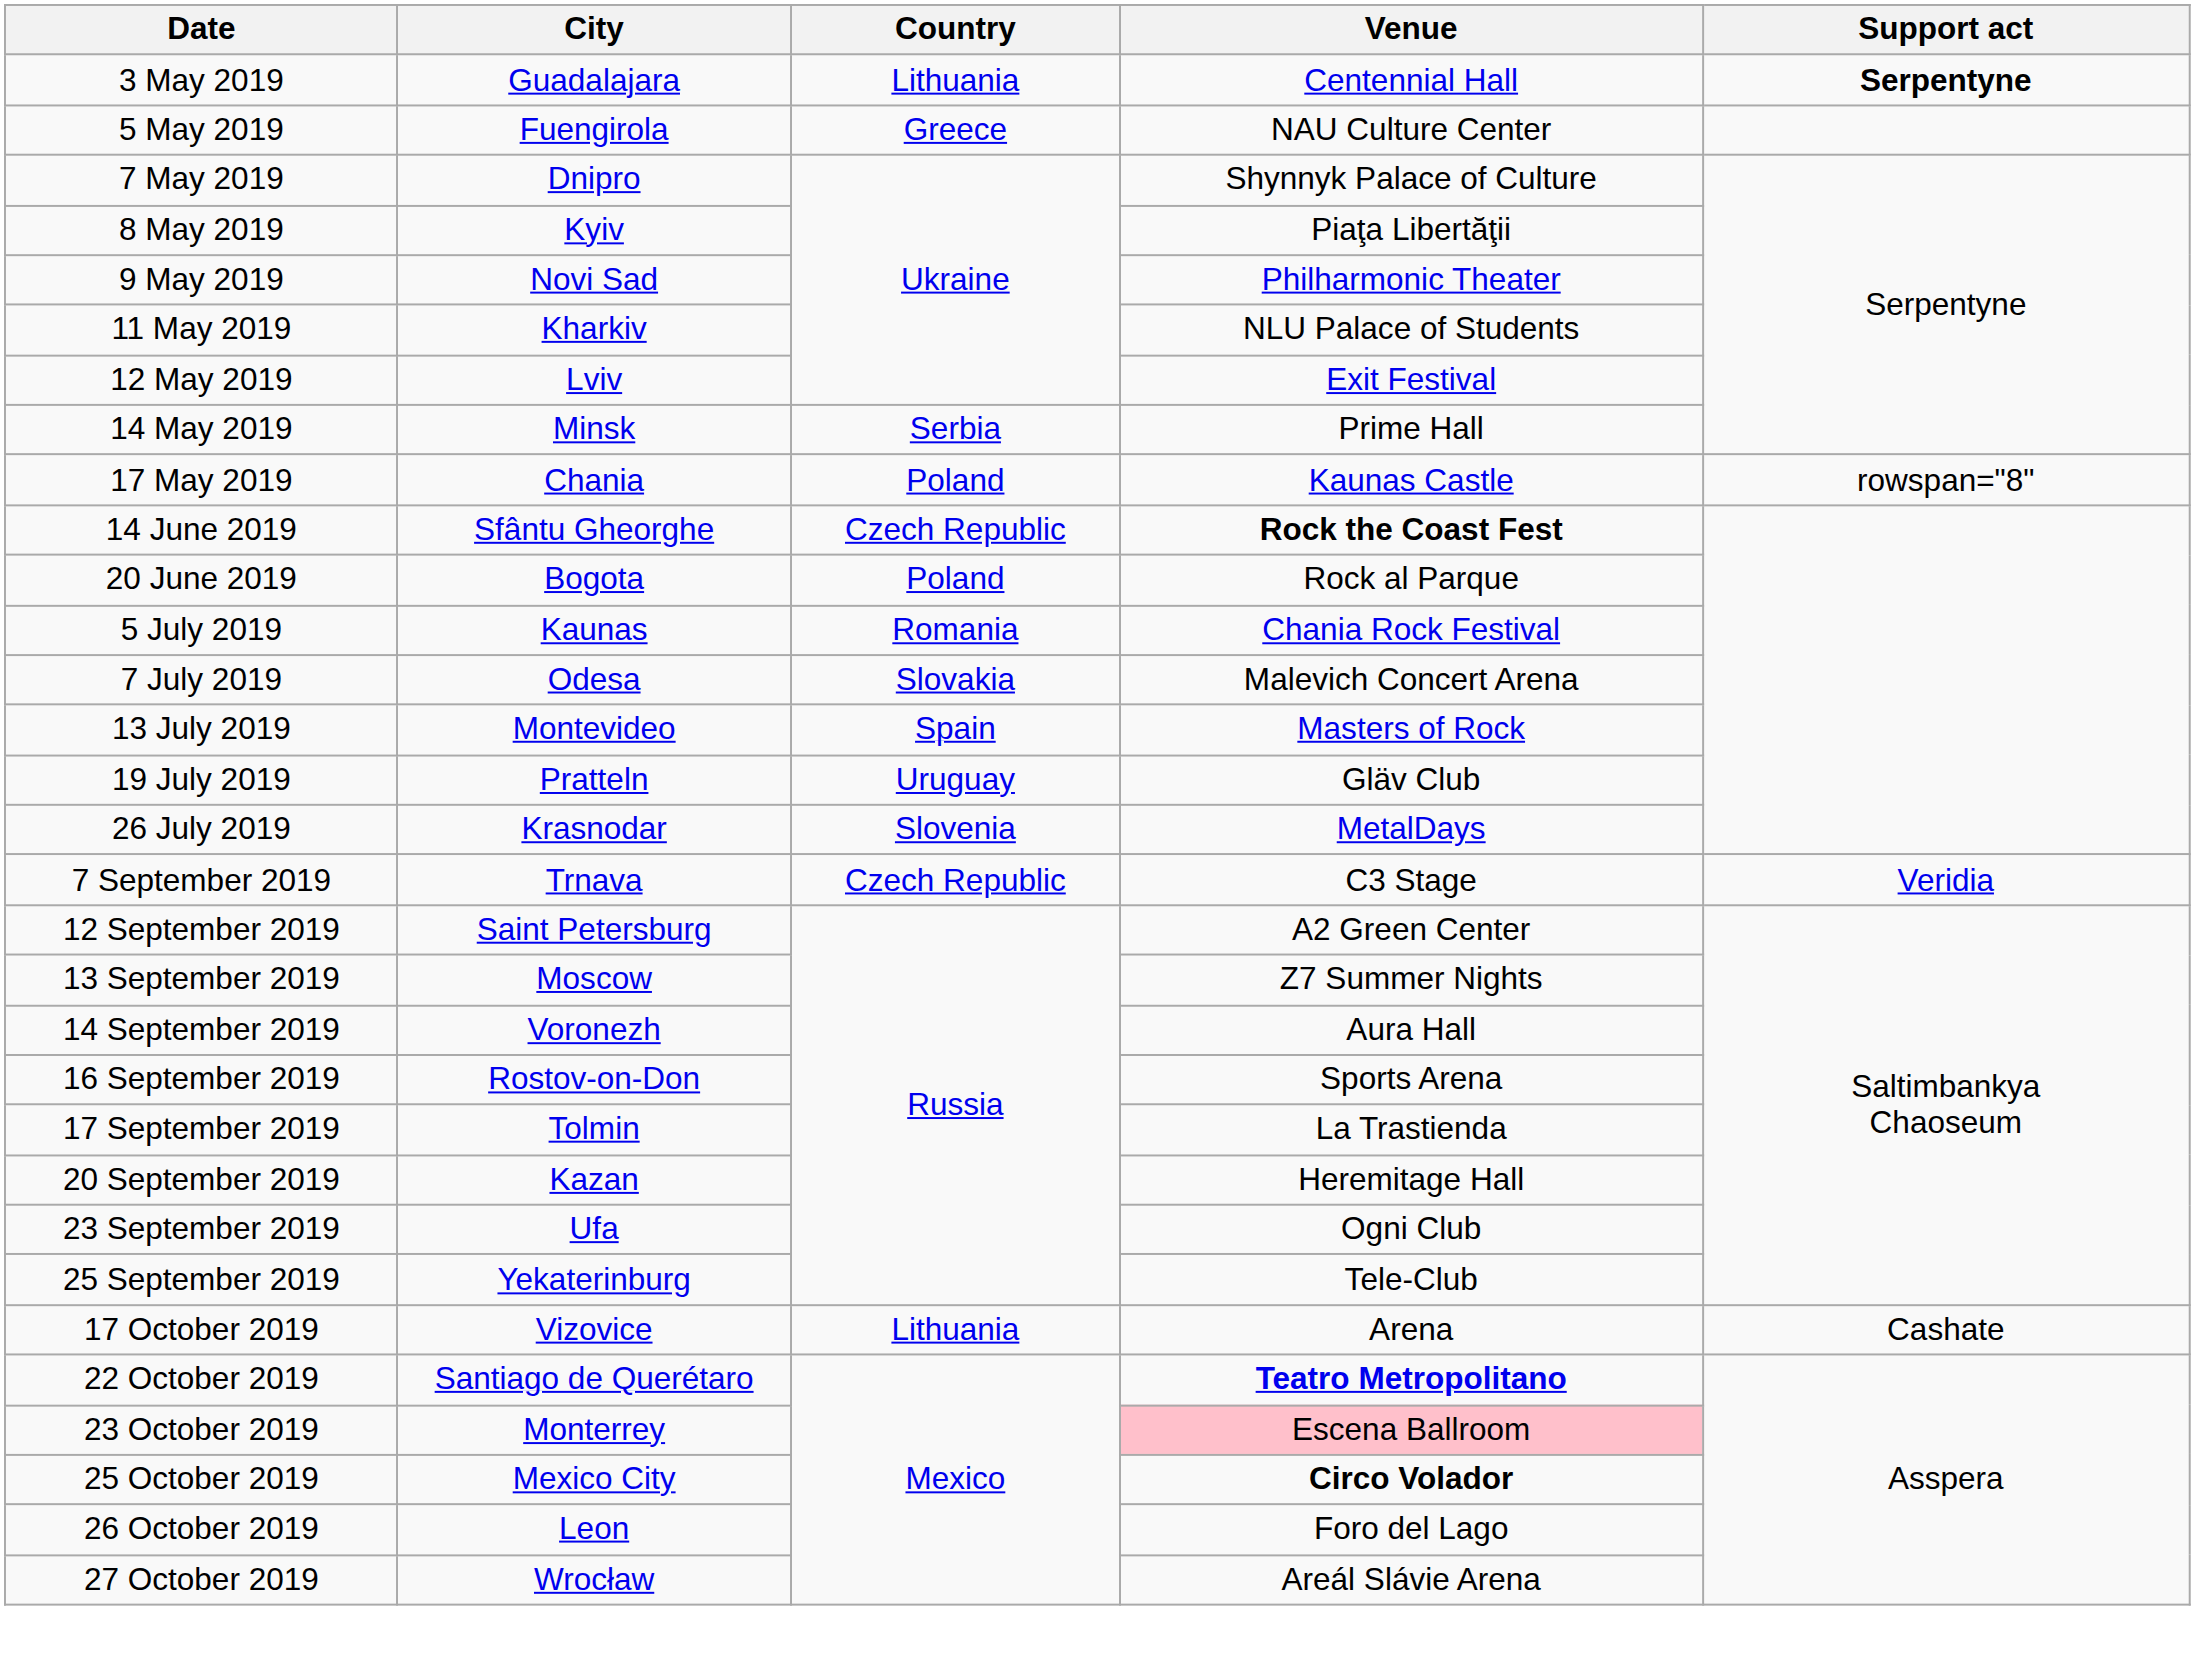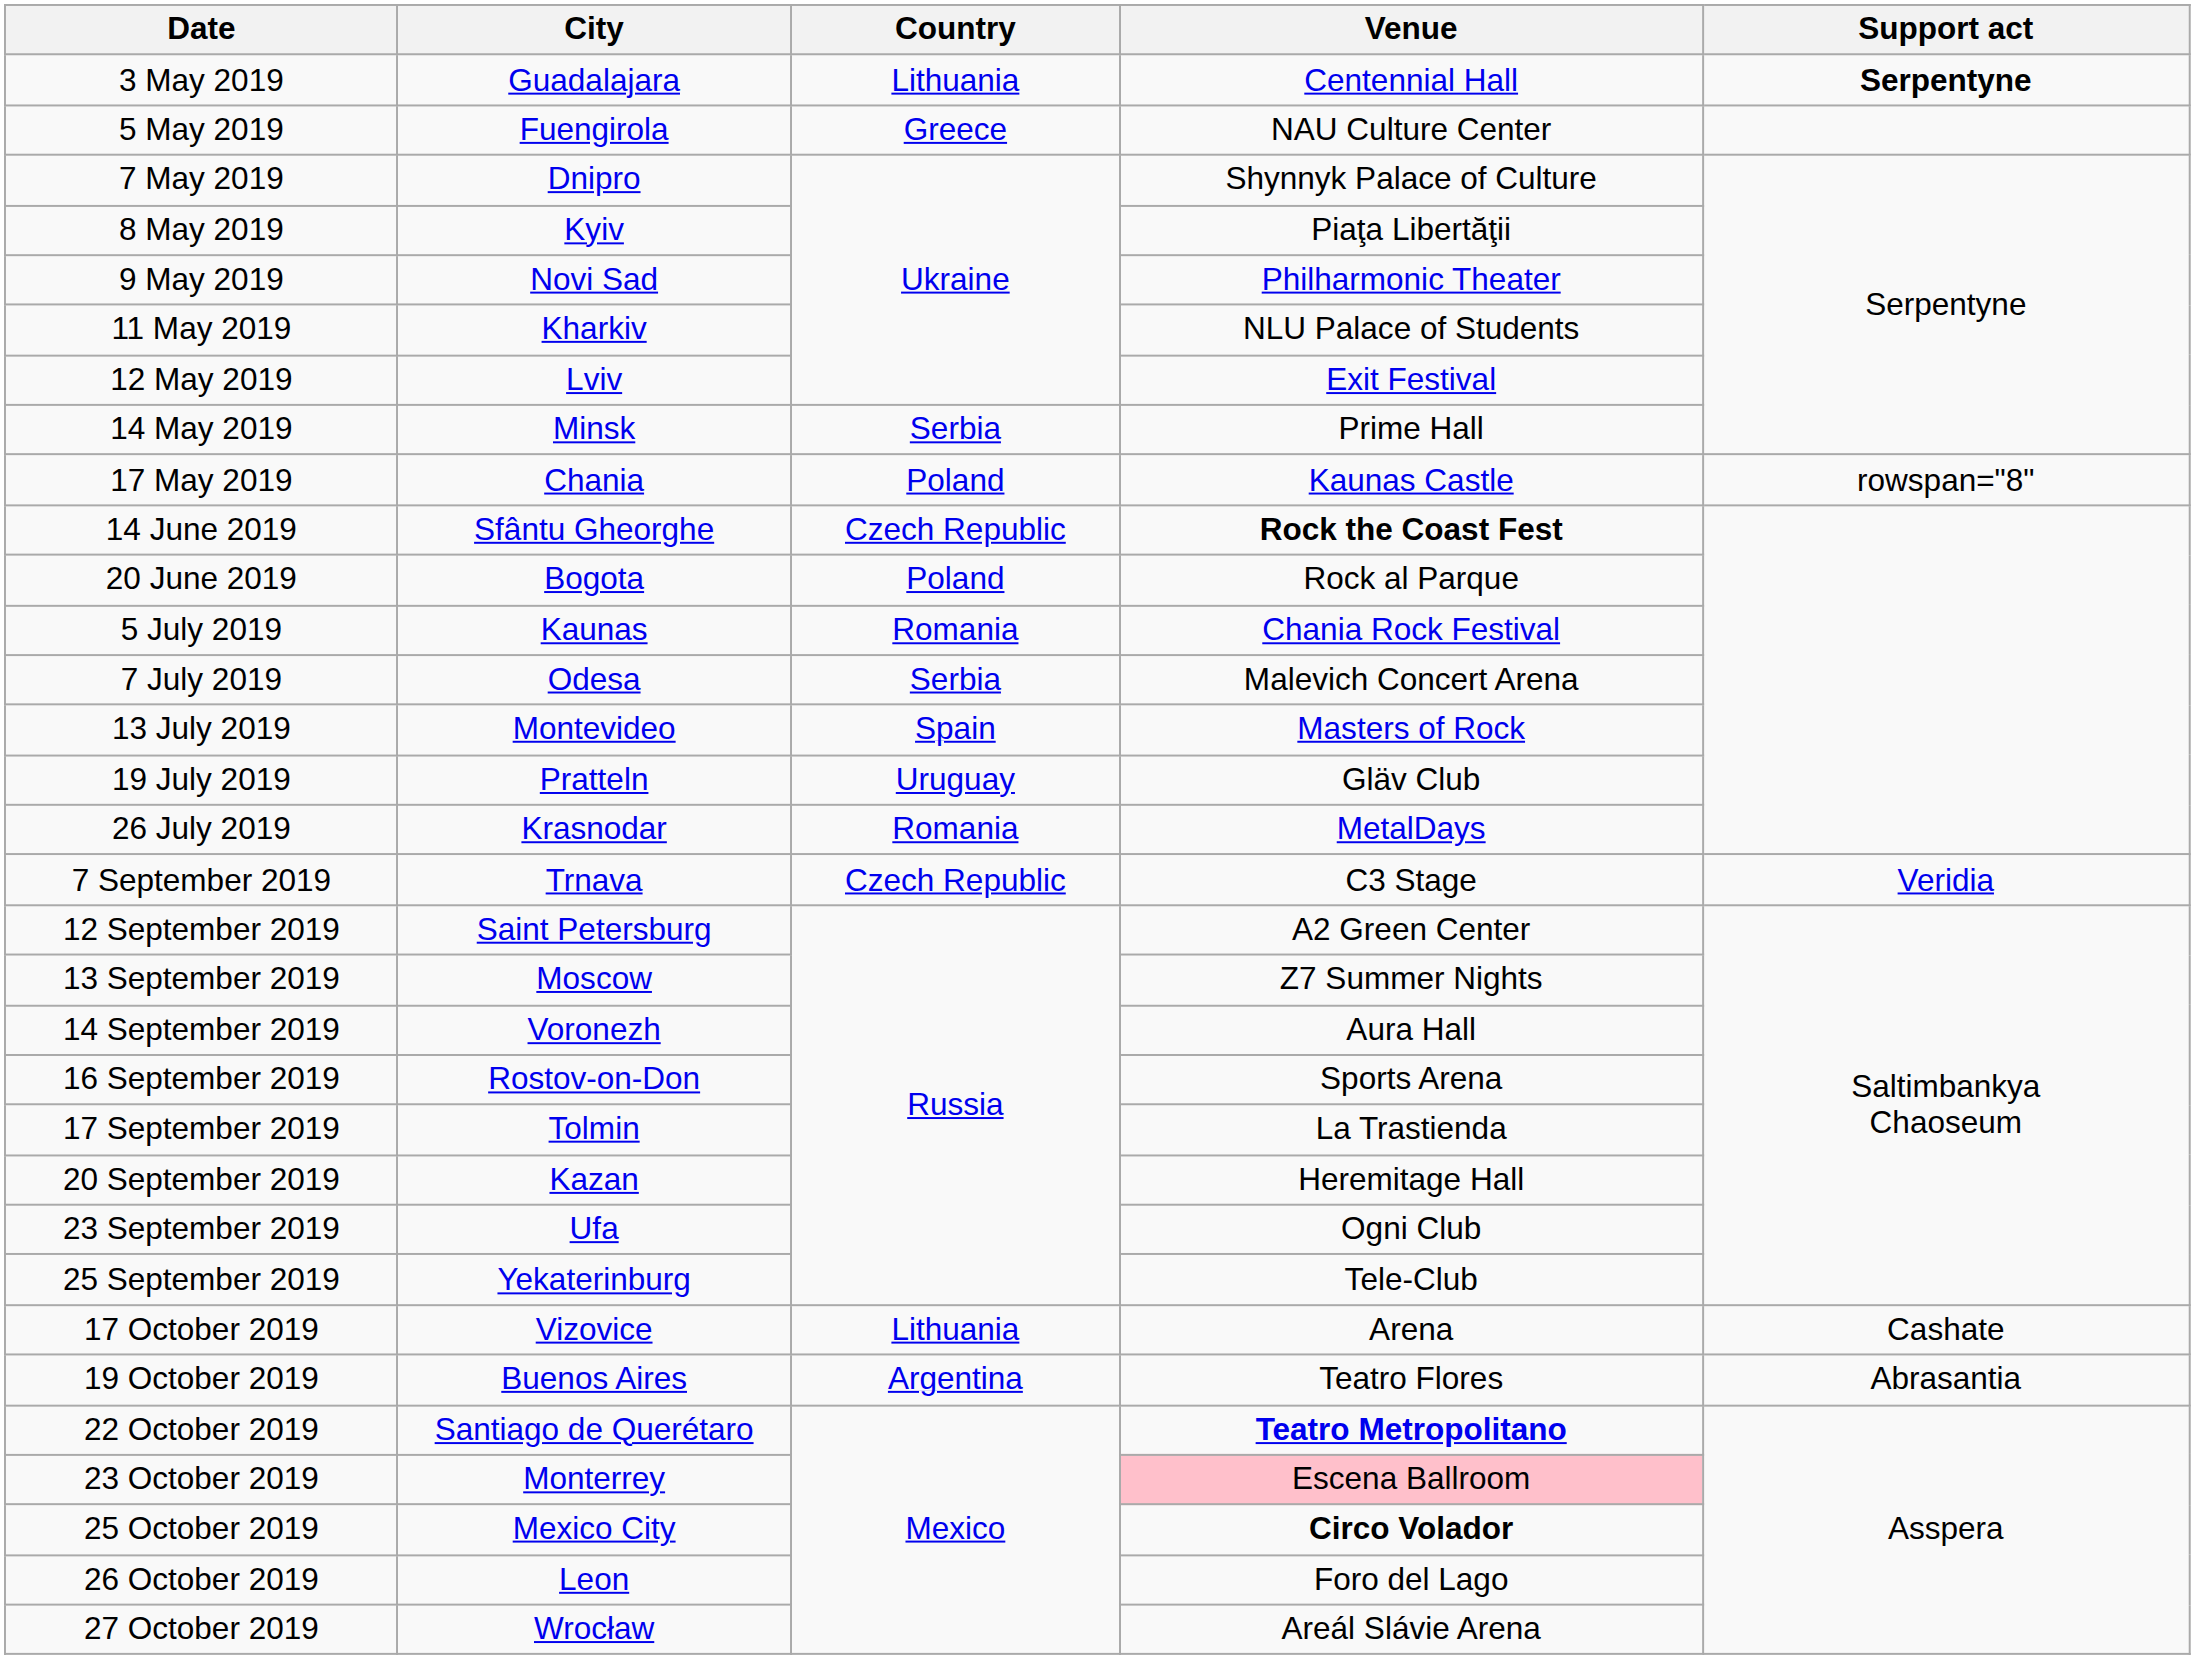7 July 2019 | Country: Slovakia -> Serbia
26 July 2019 | Country: Slovenia -> Romania
+ row: 19 October 2019 | Buenos Aires | Argentina | Teatro Flores | Abrasantia
